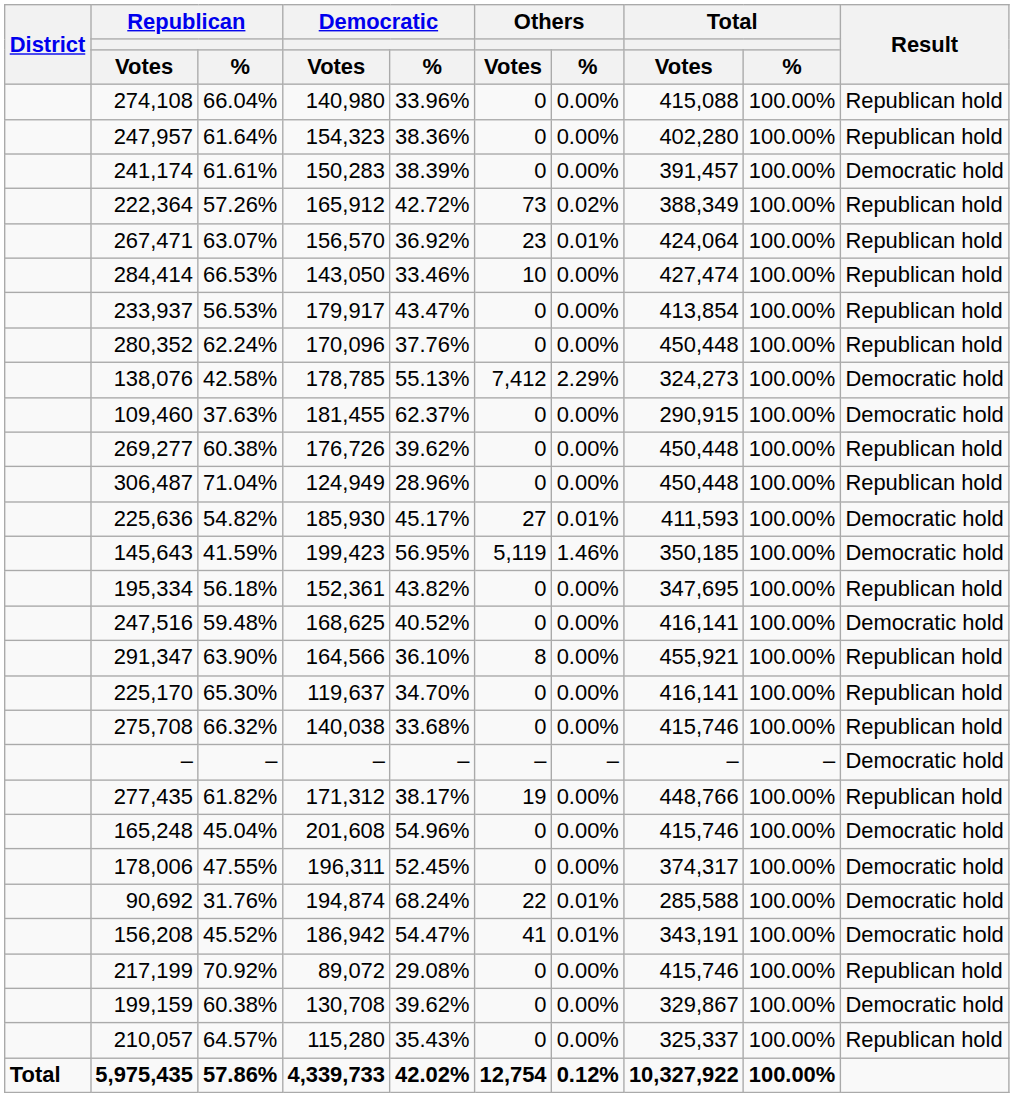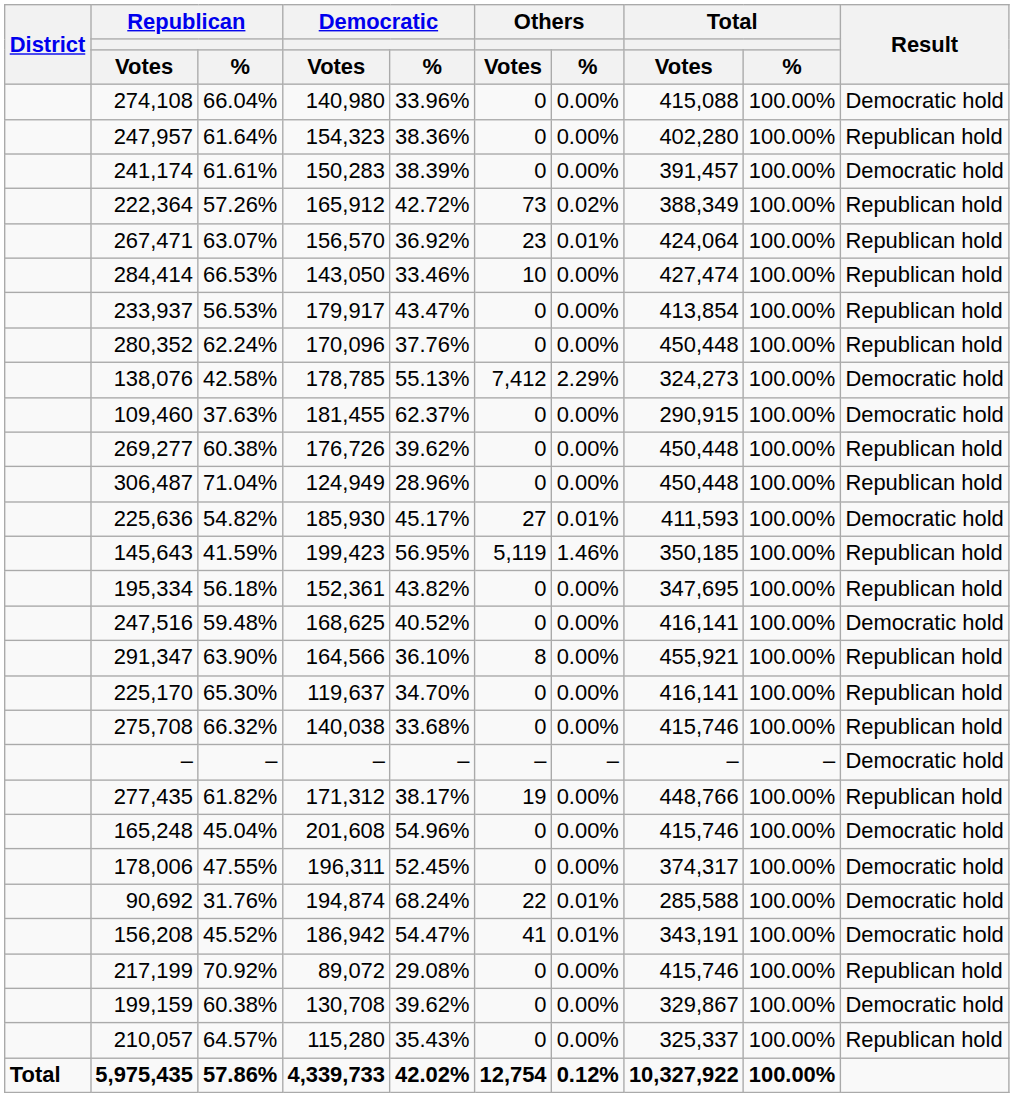274,108 | Result: Republican hold -> Democratic hold
145,643 | Result: Democratic hold -> Republican hold
